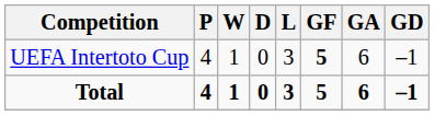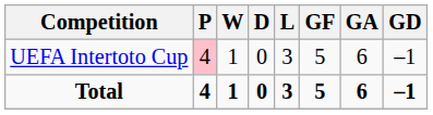UEFA Intertoto Cup | P: no background -> pink background
UEFA Intertoto Cup | GF: bold -> normal
